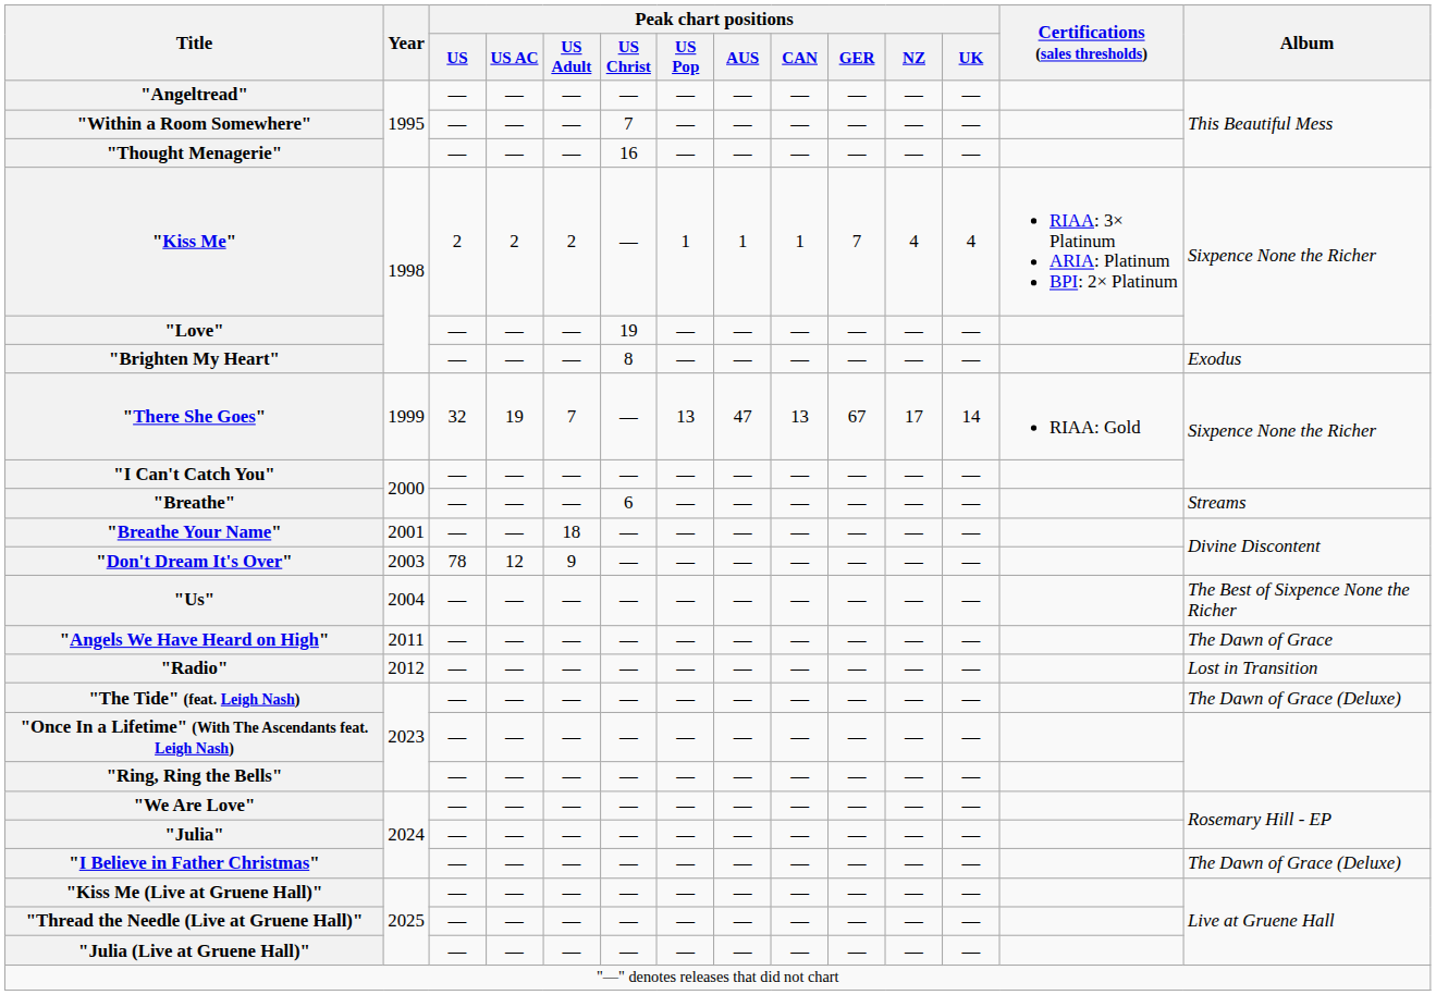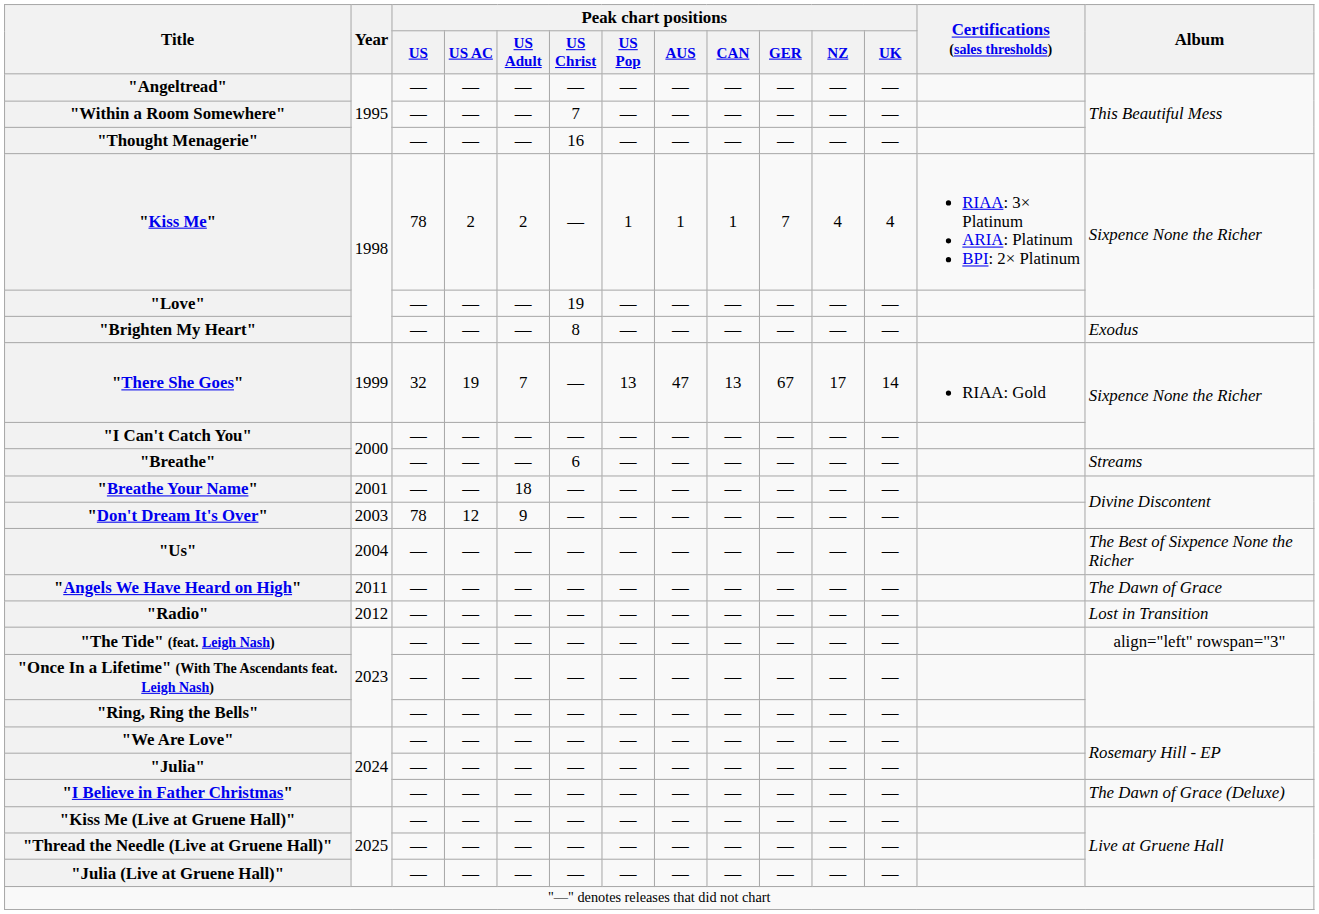"Kiss Me" | Peak chart positions / US: 2 -> 78
"The Tide" (feat. Leigh Nash) | Album: The Dawn of Grace (Deluxe) -> align="left" rowspan="3"
